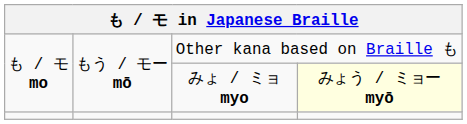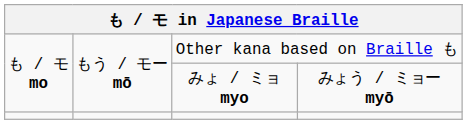みょ / ミョ myo | column 4: lightyellow background -> no background
